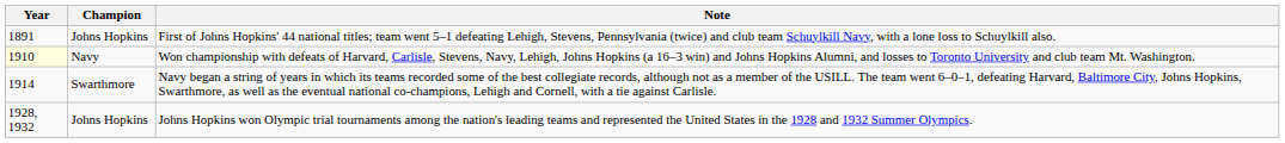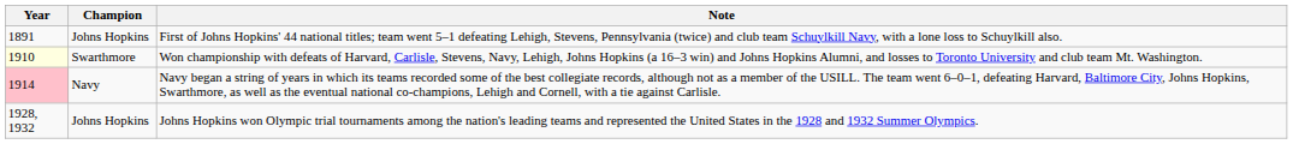row 3 | Champion: Navy -> Swarthmore
row 4 | Year: no background -> pink background
row 4 | Champion: Swarthmore -> Navy
